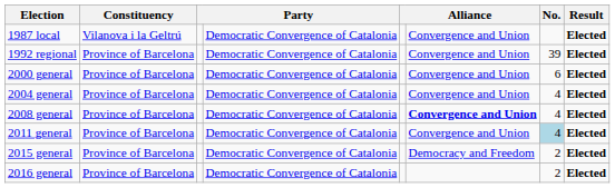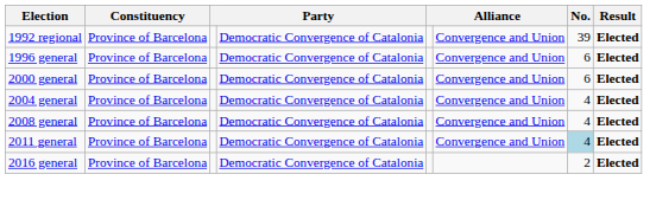- row: 1987 local | Vilanova i la Geltrú | Democratic Convergence of Catalonia | Convergence and Union | Elected
+ row: 1996 general | Province of Barcelona | Democratic Convergence of Catalonia | Convergence and Union | 6 | Elected
2008 general | column 6: bold -> normal
- row: 2015 general | Province of Barcelona | Democratic Convergence of Catalonia | Democracy and Freedom | 2 | Elected
